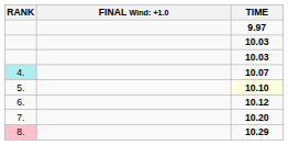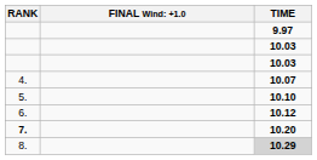10.07 | RANK: paleturquoise background -> no background
10.10 | TIME: lightyellow background -> no background
10.20 | RANK: normal -> bold
10.29 | RANK: pink background -> no background
10.29 | TIME: no background -> lightgrey background
